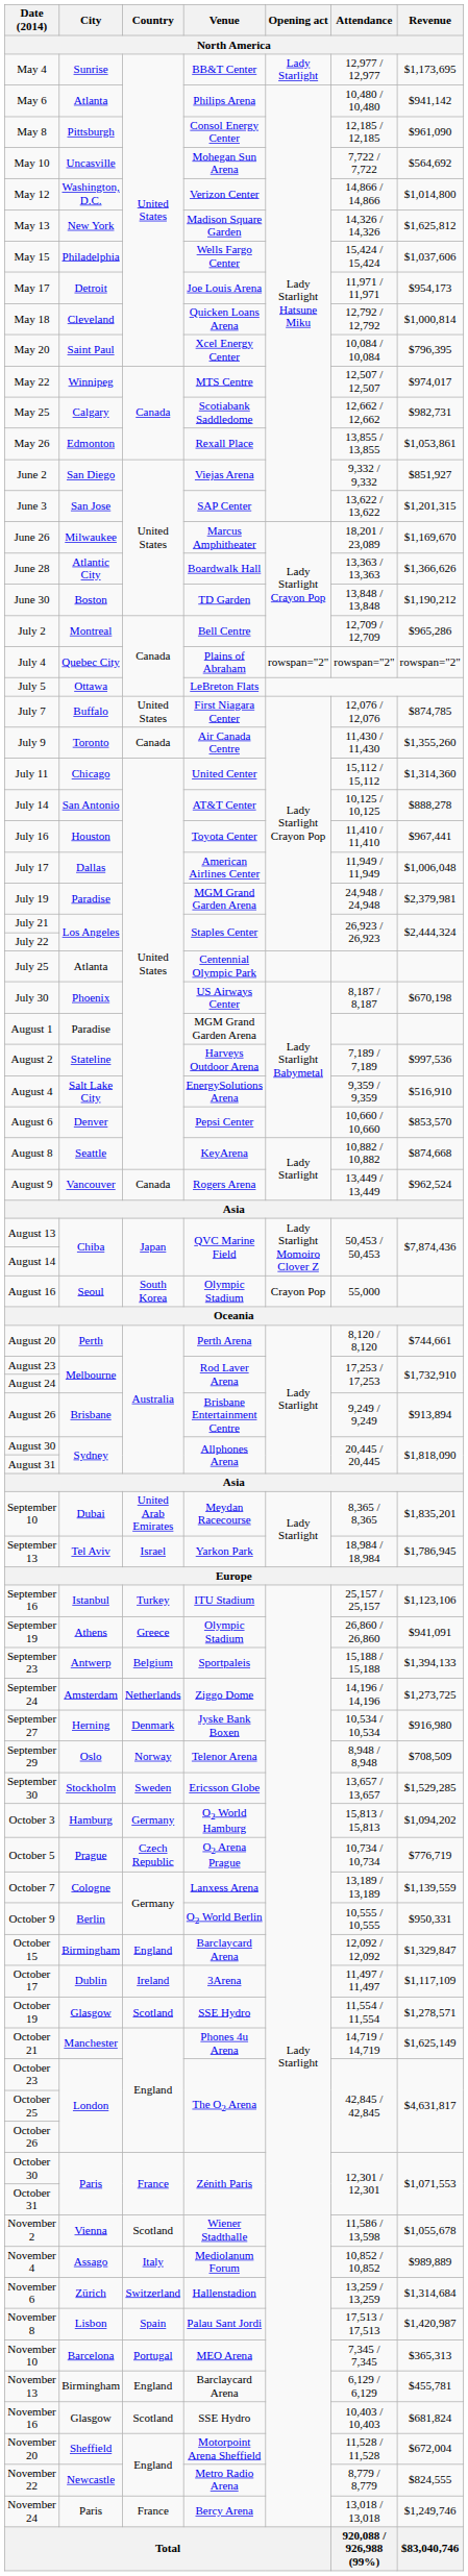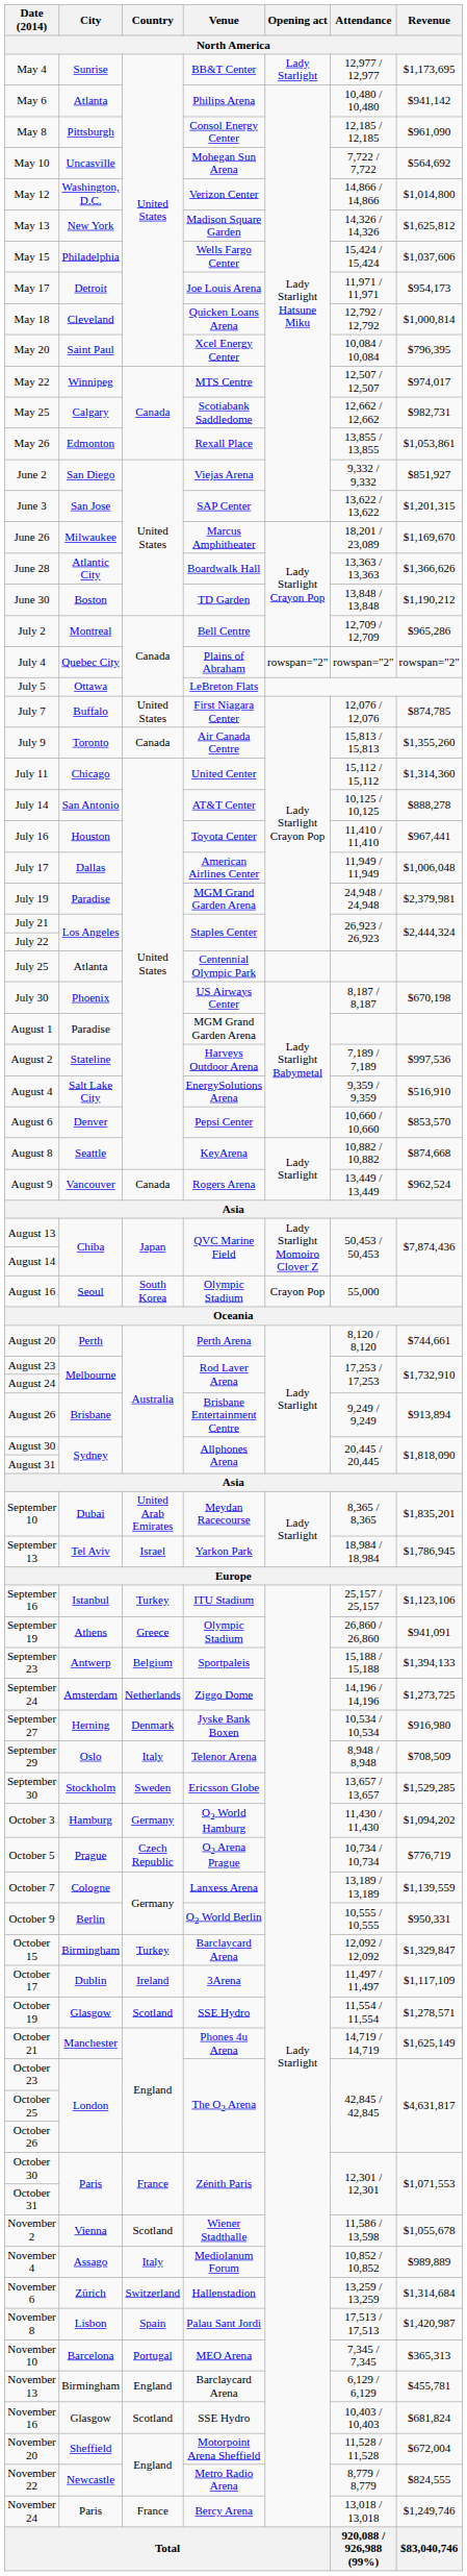July 9 | Attendance: 11,430 / 11,430 -> 15,813 / 15,813
September 29 | Country: Norway -> Italy
October 3 | Attendance: 15,813 / 15,813 -> 11,430 / 11,430
October 15 | Country: England -> Turkey
